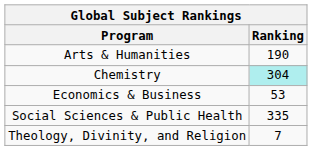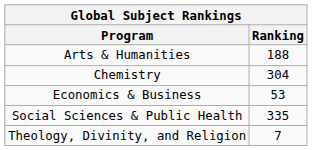Arts & Humanities | Ranking: 190 -> 188
Chemistry | Ranking: paleturquoise background -> no background
